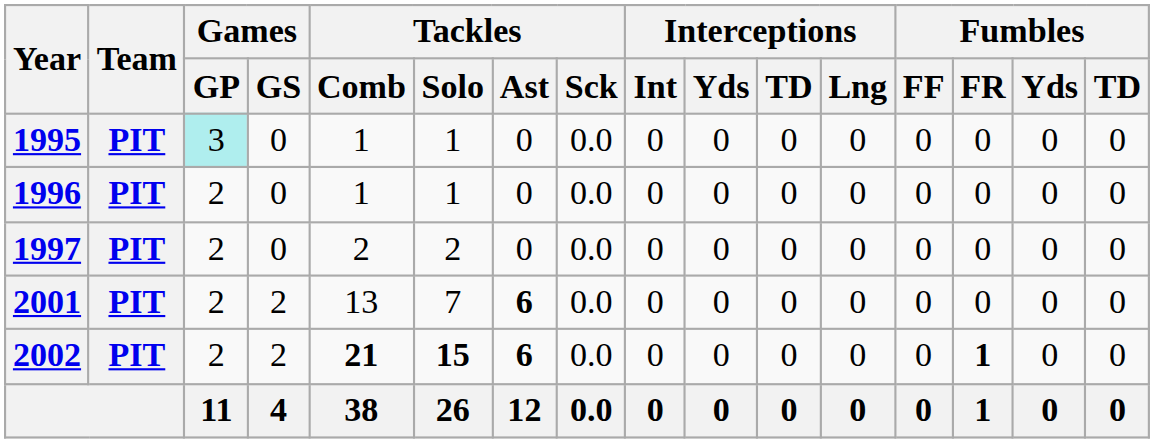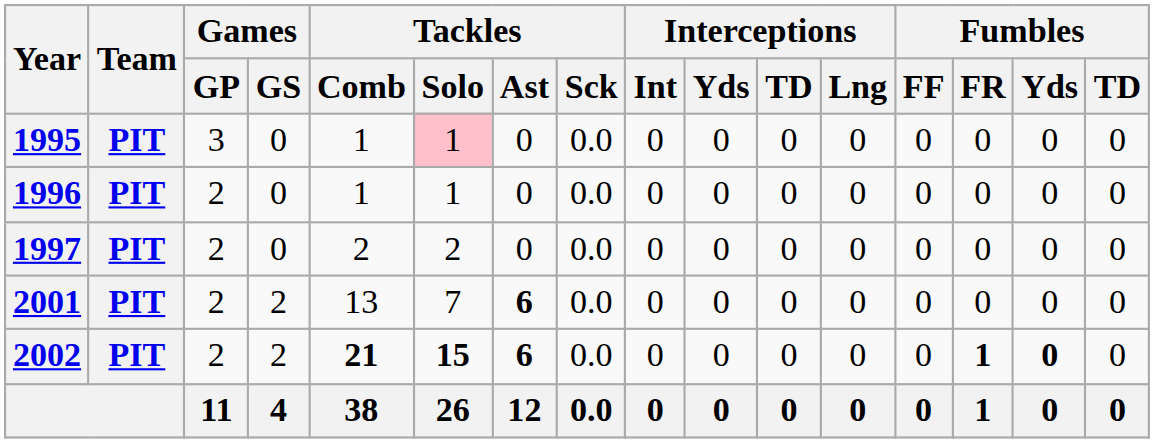1995 | Games / GP: paleturquoise background -> no background
1995 | Tackles / Solo: no background -> pink background
2002 | Fumbles / Yds: normal -> bold
